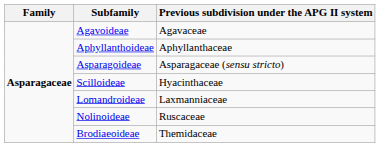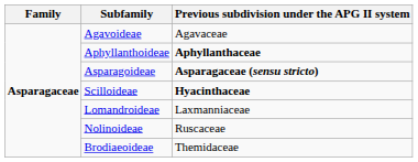Aphyllanthoideae | Previous subdivision under the APG II system: normal -> bold
Asparagoideae | Previous subdivision under the APG II system: normal -> bold
Scilloideae | Previous subdivision under the APG II system: normal -> bold
